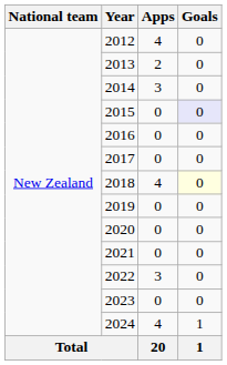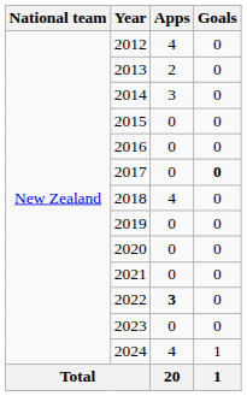2015 | Goals: lavender background -> no background
2017 | Goals: normal -> bold
2018 | Goals: lightyellow background -> no background
2022 | Apps: normal -> bold
